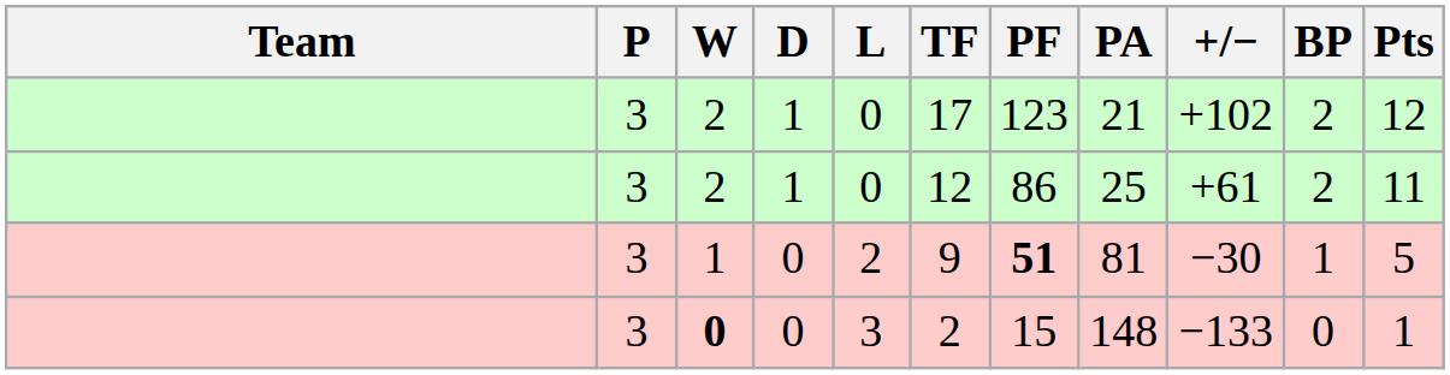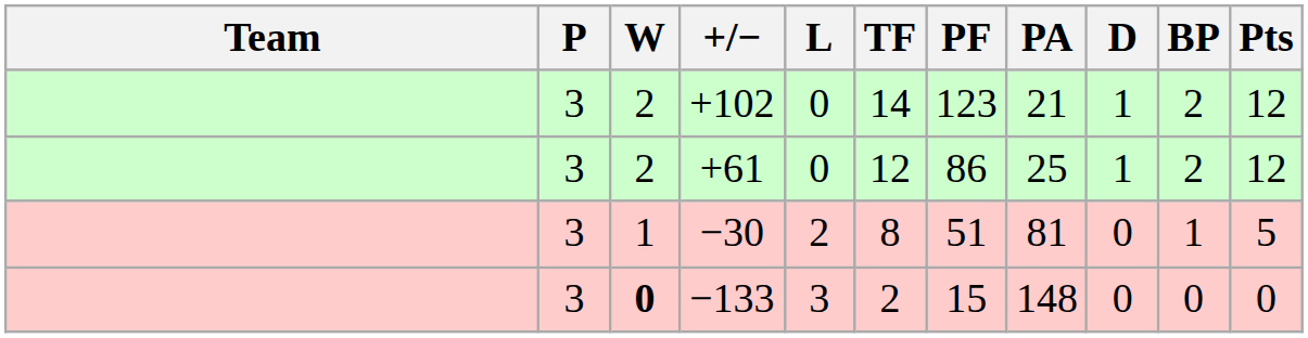columns swapped: D <-> +/−
row 2 | TF: 17 -> 14
row 3 | Pts: 11 -> 12
row 4 | TF: 9 -> 8
row 4 | PF: bold -> normal
row 5 | Pts: 1 -> 0
